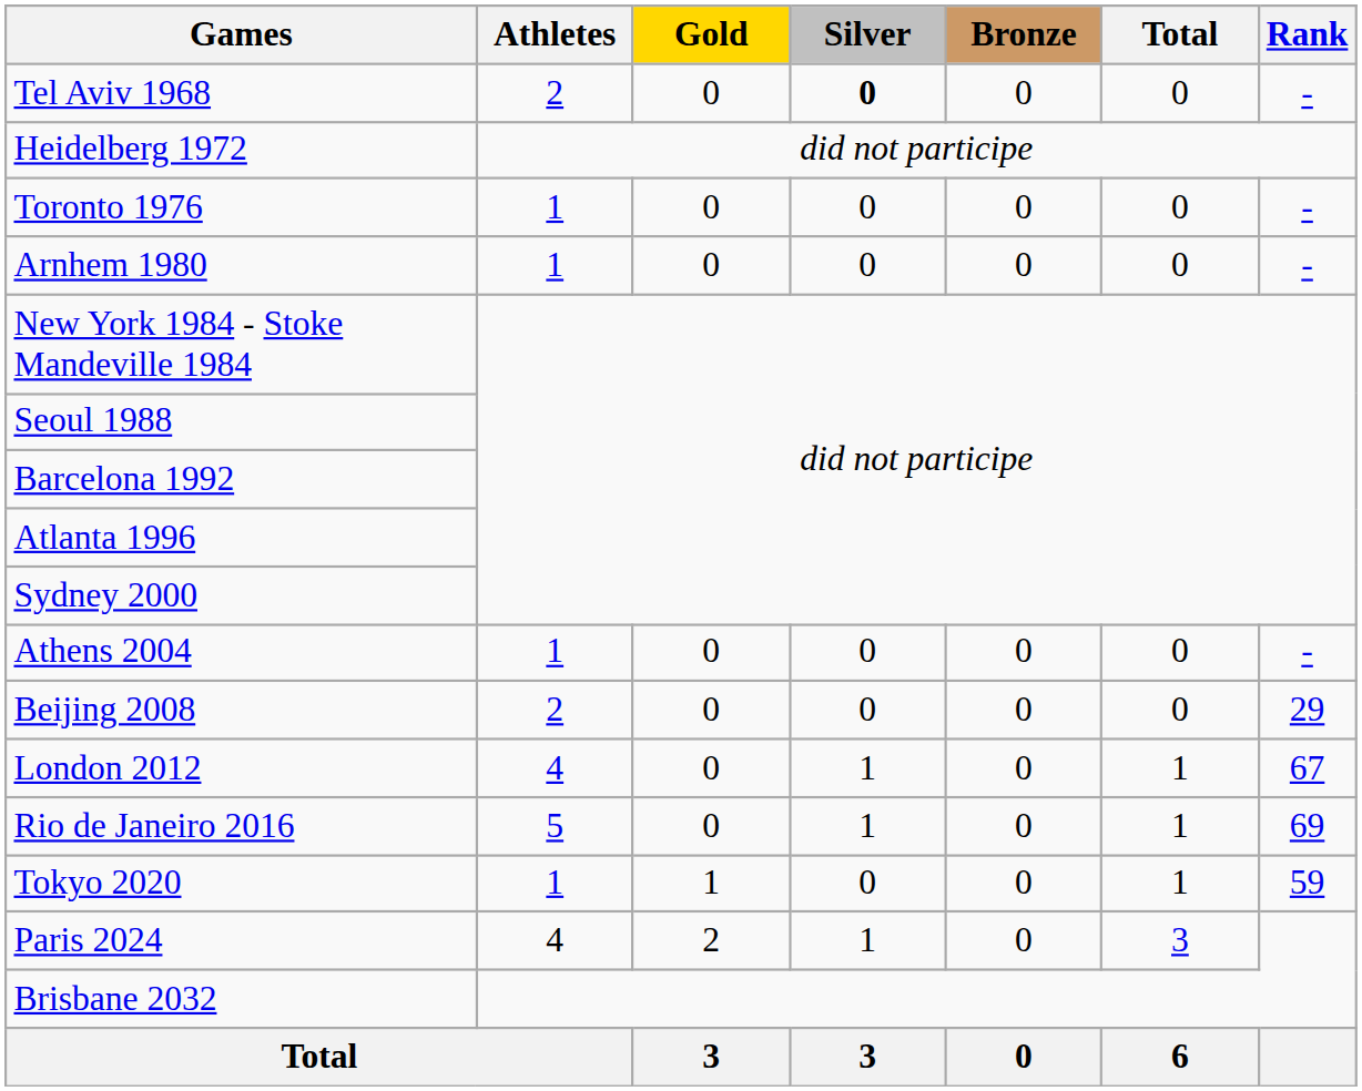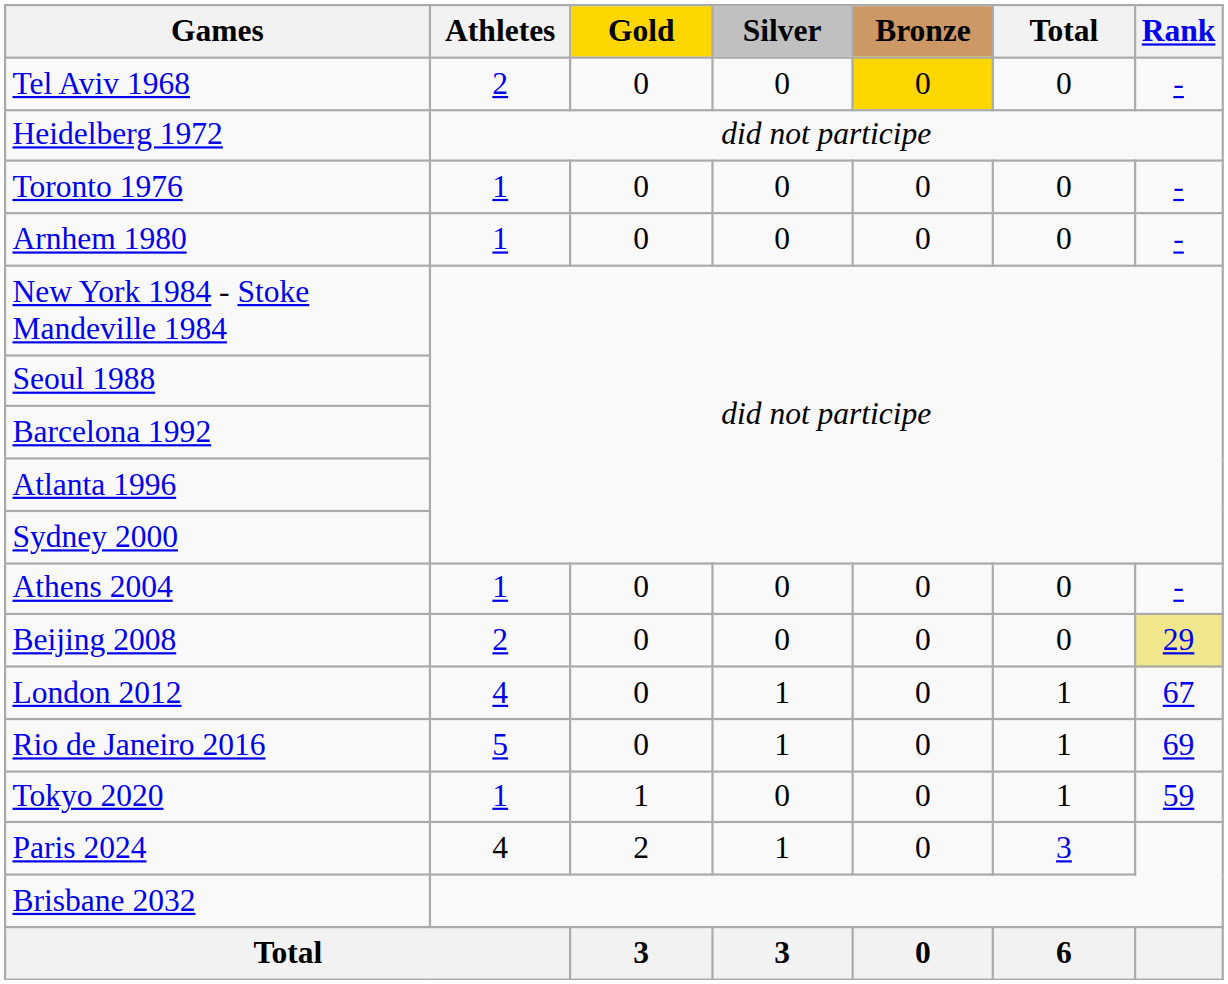Tel Aviv 1968 | Silver: bold -> normal
Tel Aviv 1968 | Bronze: no background -> gold background
Beijing 2008 | Rank: no background -> khaki background
